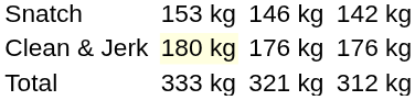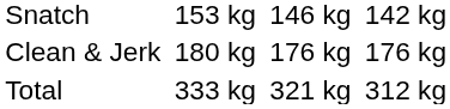Clean & Jerk | column 2: lightyellow background -> no background
